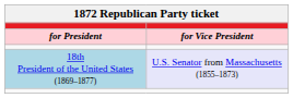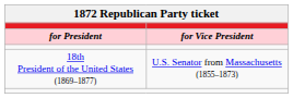18th President of the United States (1869–1877) | column 1: lightblue background -> no background
18th President of the United States (1869–1877) | column 2: lavender background -> no background
